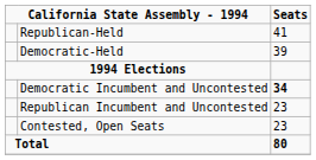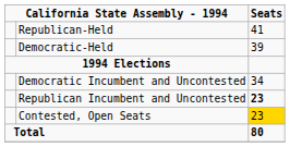Democratic Incumbent and Uncontested | column 3: bold -> normal
Republican Incumbent and Uncontested | column 3: normal -> bold
Contested, Open Seats | column 3: no background -> gold background
